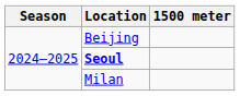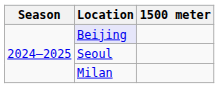Beijing | Location: no background -> lavender background
Seoul | Location: bold -> normal
